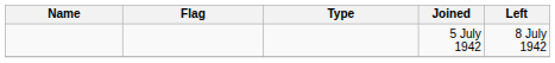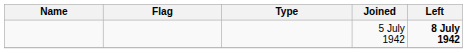5 July 1942 | Left: normal -> bold
